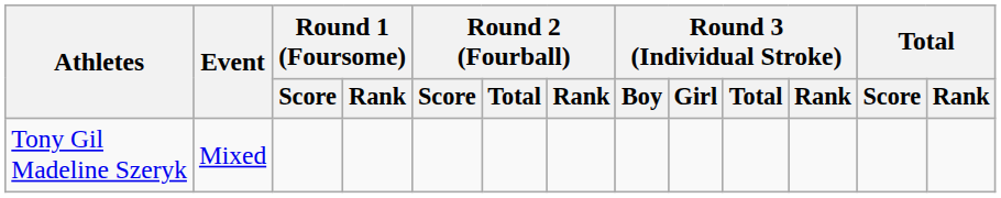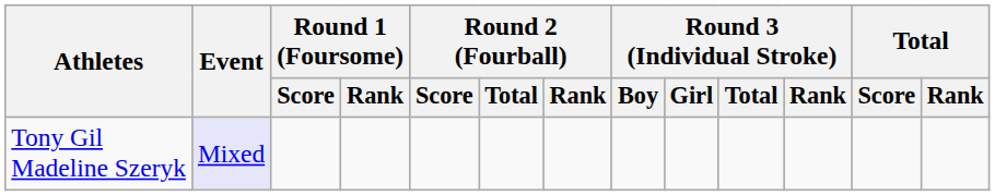Tony Gil Madeline Szeryk | Event: no background -> lavender background
